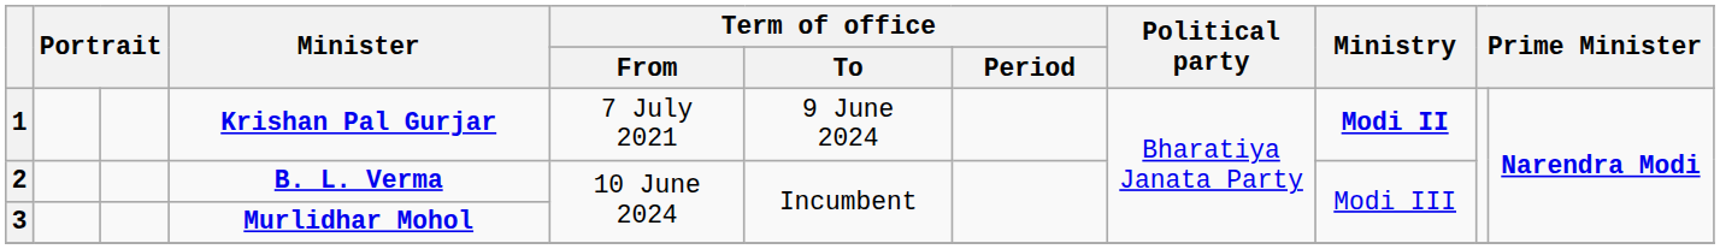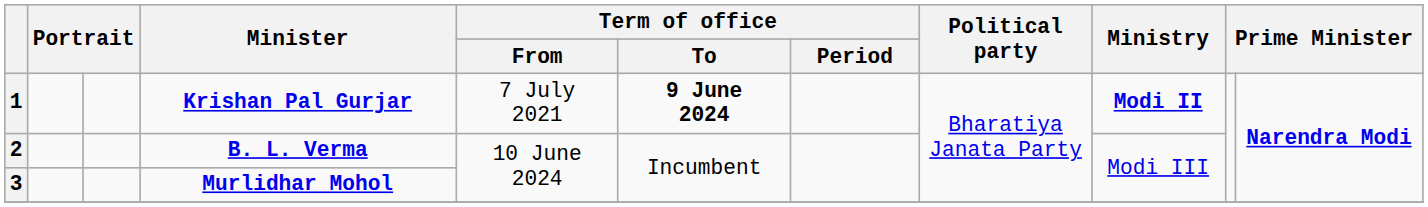1 | Term of office / To: normal -> bold
